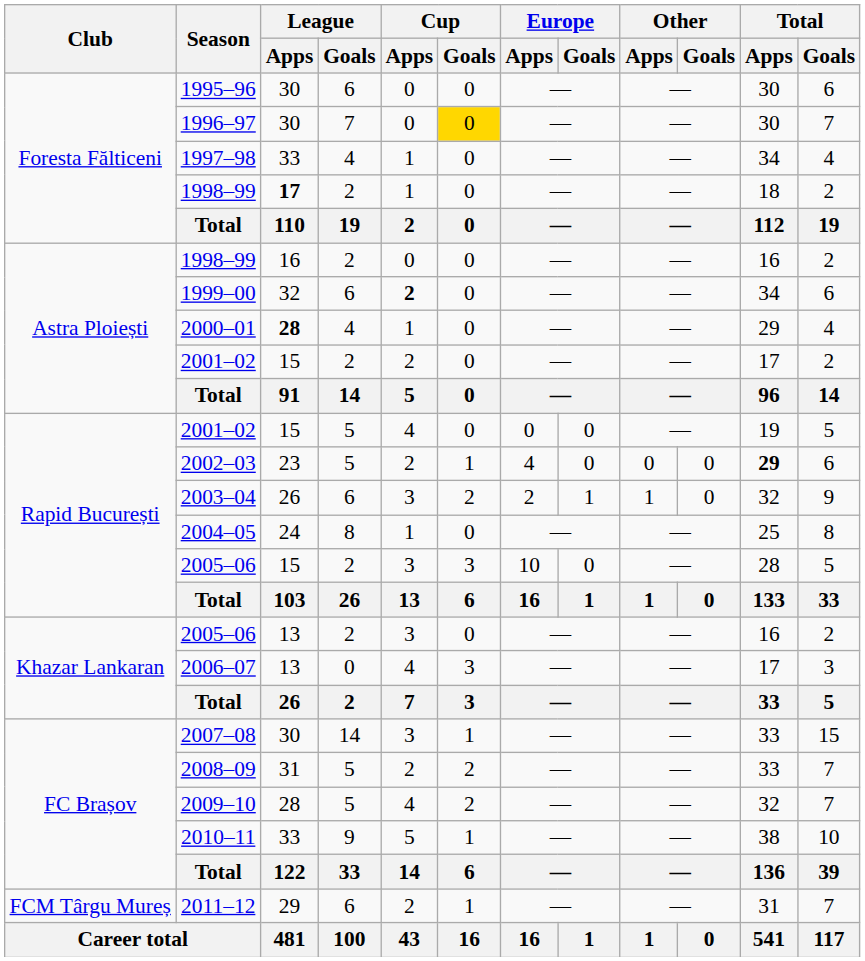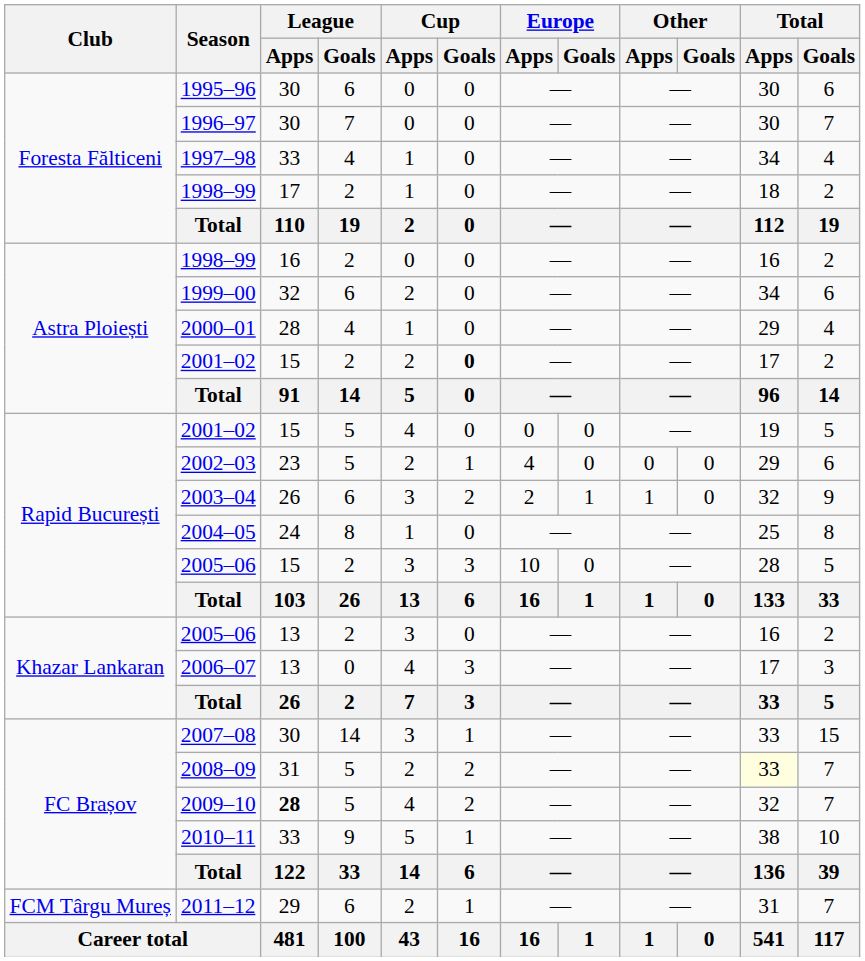1996–97 | Cup / Goals: gold background -> no background
Foresta Fălticeni / 1998–99 | League / Apps: bold -> normal
1999–00 | Cup / Apps: bold -> normal
2000–01 | League / Apps: bold -> normal
Astra Ploiești / 2001–02 | Cup / Goals: normal -> bold
2002–03 | Total / Apps: bold -> normal
2008–09 | Total / Apps: no background -> lightyellow background
2009–10 | League / Apps: normal -> bold
